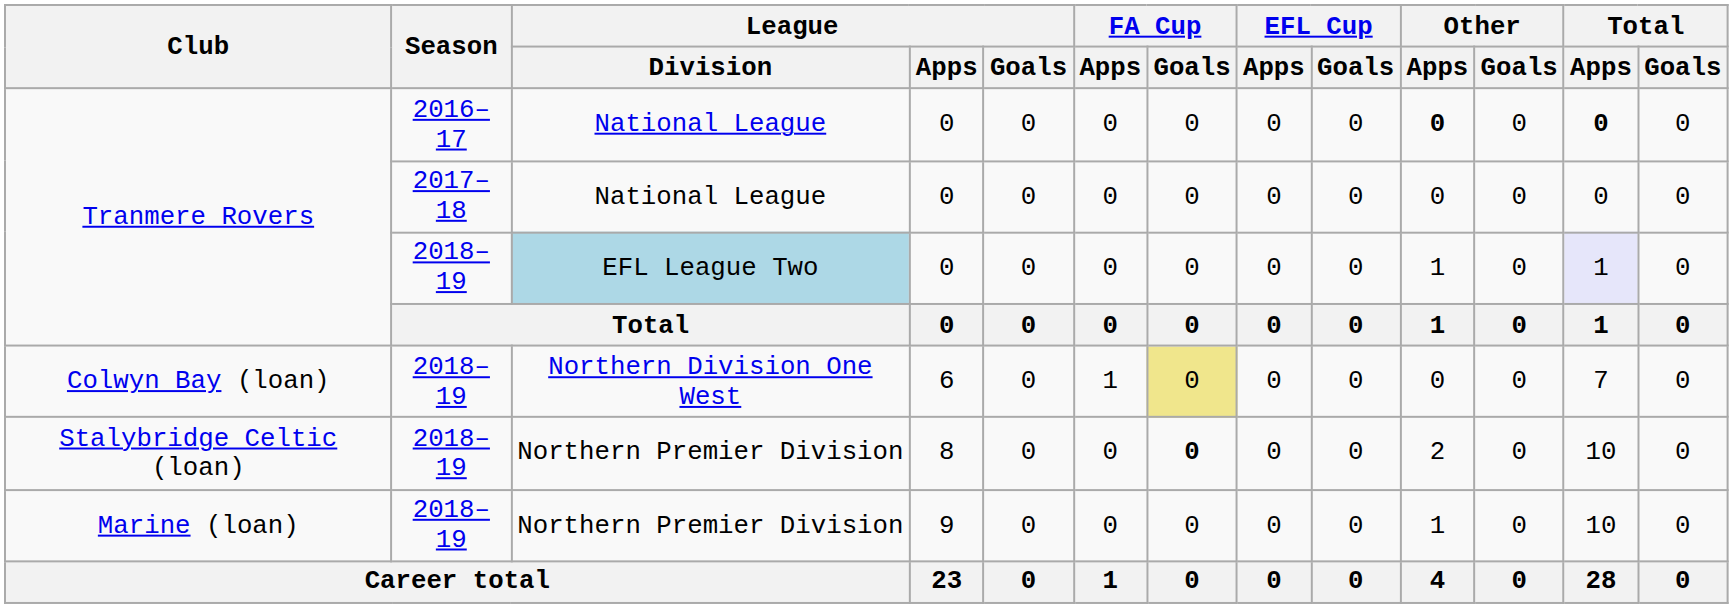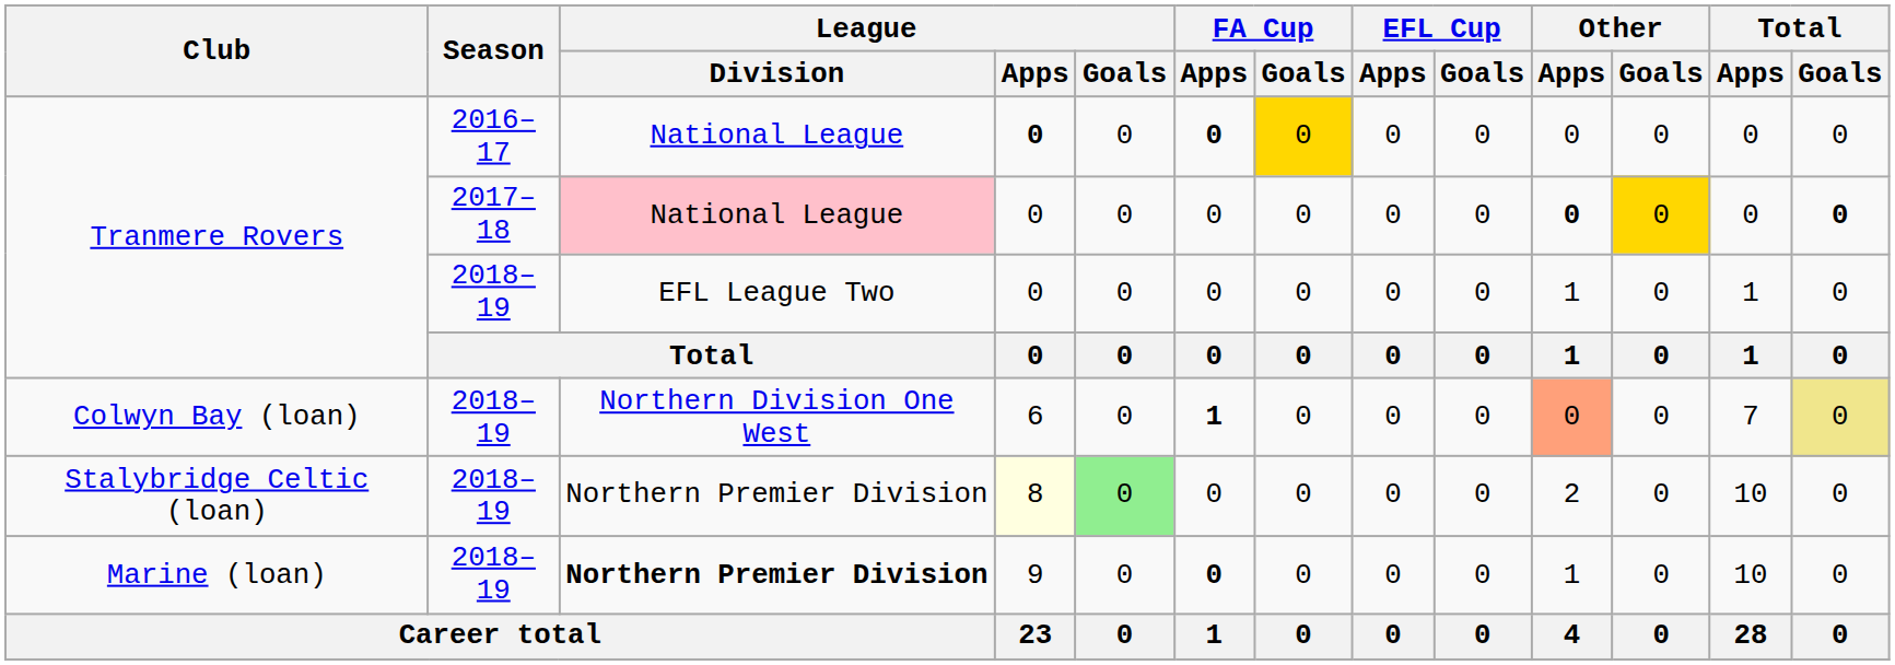Tranmere Rovers / 2016–17 | League / Apps: normal -> bold
Tranmere Rovers / 2016–17 | FA Cup / Apps: normal -> bold
Tranmere Rovers / 2016–17 | FA Cup / Goals: no background -> gold background
Tranmere Rovers / 2016–17 | Other / Apps: bold -> normal
Tranmere Rovers / 2016–17 | Total / Apps: bold -> normal
Tranmere Rovers / 2017–18 | League / Division: no background -> pink background
Tranmere Rovers / 2017–18 | Other / Apps: normal -> bold
Tranmere Rovers / 2017–18 | Other / Goals: no background -> gold background
Tranmere Rovers / 2017–18 | Total / Goals: normal -> bold
Tranmere Rovers / 2018–19 | League / Division: lightblue background -> no background
Tranmere Rovers / 2018–19 | Total / Apps: lavender background -> no background
Colwyn Bay (loan) | FA Cup / Apps: normal -> bold
Colwyn Bay (loan) | FA Cup / Goals: khaki background -> no background
Colwyn Bay (loan) | Other / Apps: no background -> lightsalmon background
Colwyn Bay (loan) | Total / Goals: no background -> khaki background
Stalybridge Celtic (loan) | League / Apps: no background -> lightyellow background
Stalybridge Celtic (loan) | League / Goals: no background -> lightgreen background
Stalybridge Celtic (loan) | FA Cup / Goals: bold -> normal
Marine (loan) | League / Division: normal -> bold
Marine (loan) | FA Cup / Apps: normal -> bold
